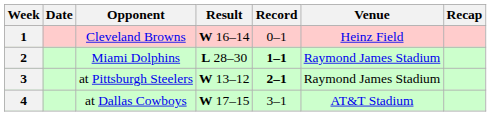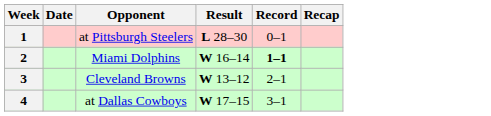- column: Venue | Heinz Field | Raymond James Stadium | Raymond James Stadium | AT&T Stadium
1 | Opponent: Cleveland Browns -> at Pittsburgh Steelers
1 | Result: W 16–14 -> L 28–30
2 | Result: L 28–30 -> W 16–14
3 | Opponent: at Pittsburgh Steelers -> Cleveland Browns
3 | Record: bold -> normal
